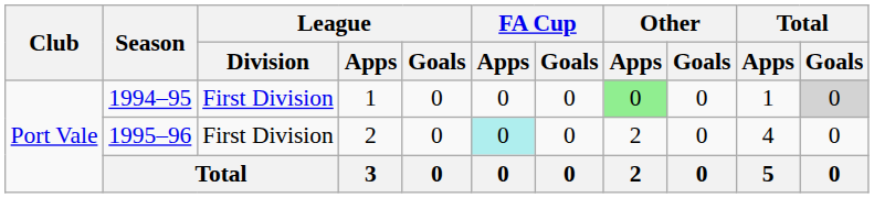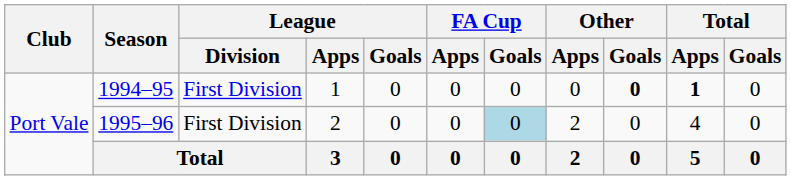1994–95 | Other / Apps: lightgreen background -> no background
1994–95 | Other / Goals: normal -> bold
1994–95 | Total / Apps: normal -> bold
1994–95 | Total / Goals: lightgrey background -> no background
1995–96 | FA Cup / Apps: paleturquoise background -> no background
1995–96 | FA Cup / Goals: no background -> lightblue background
